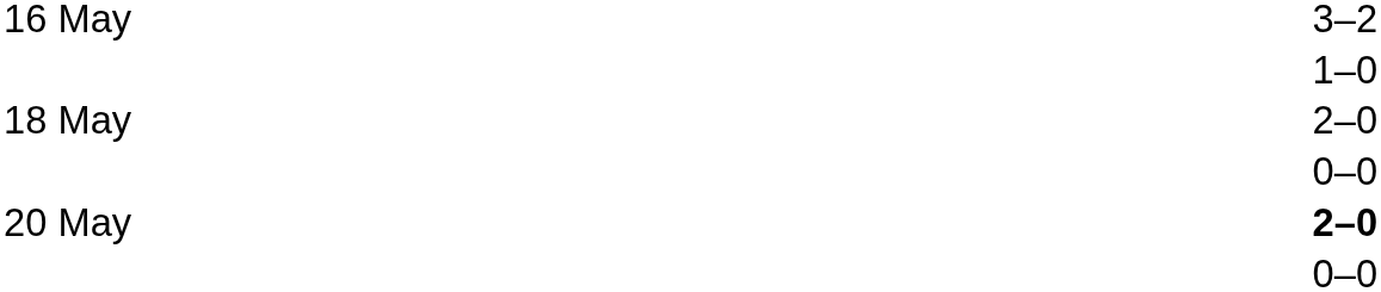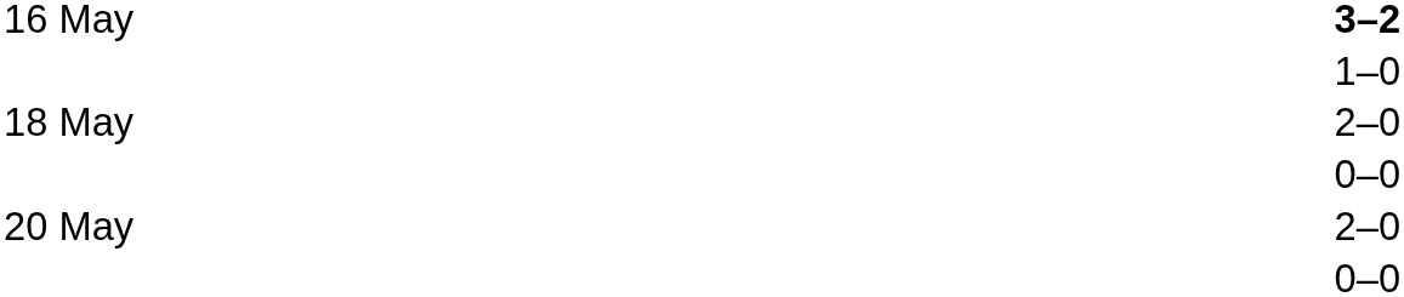16 May | column 2: normal -> bold
20 May | column 2: bold -> normal
